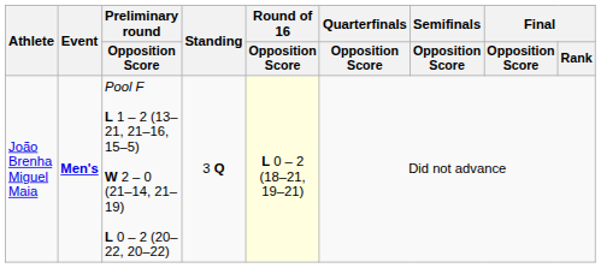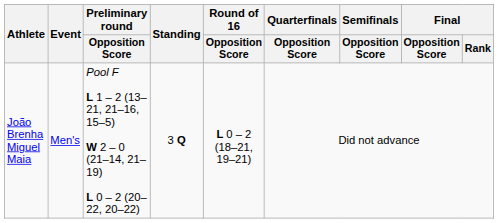João Brenha Miguel Maia | Event: bold -> normal
João Brenha Miguel Maia | Round of 16 / Opposition Score: lightyellow background -> no background
